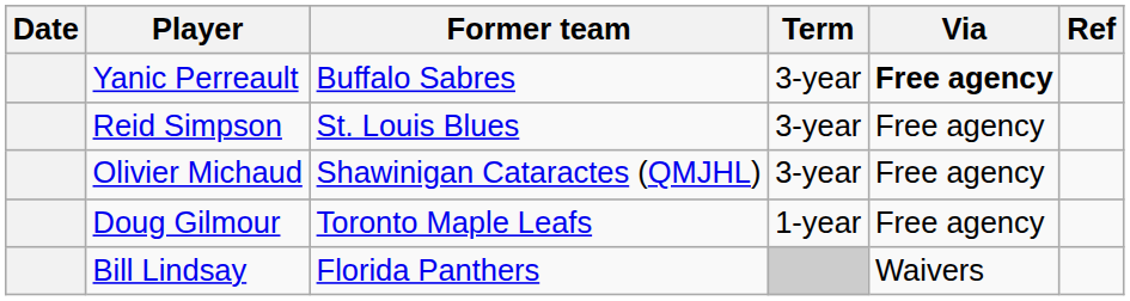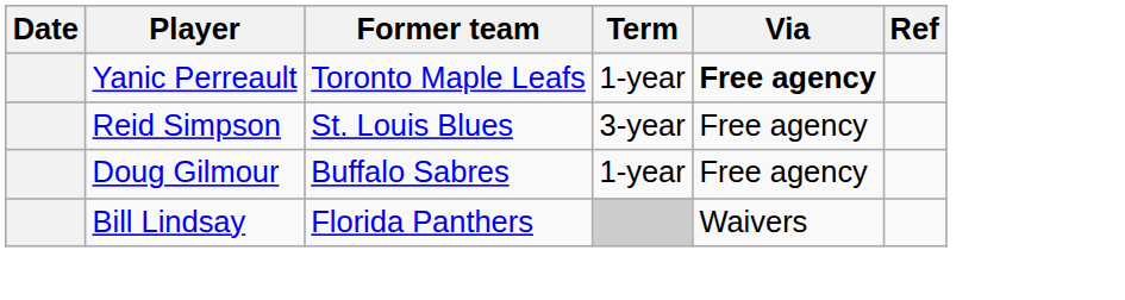Yanic Perreault | Former team: Buffalo Sabres -> Toronto Maple Leafs
Yanic Perreault | Term: 3-year -> 1-year
- row: Olivier Michaud | Shawinigan Cataractes (QMJHL) | 3-year | Free agency
Doug Gilmour | Former team: Toronto Maple Leafs -> Buffalo Sabres
